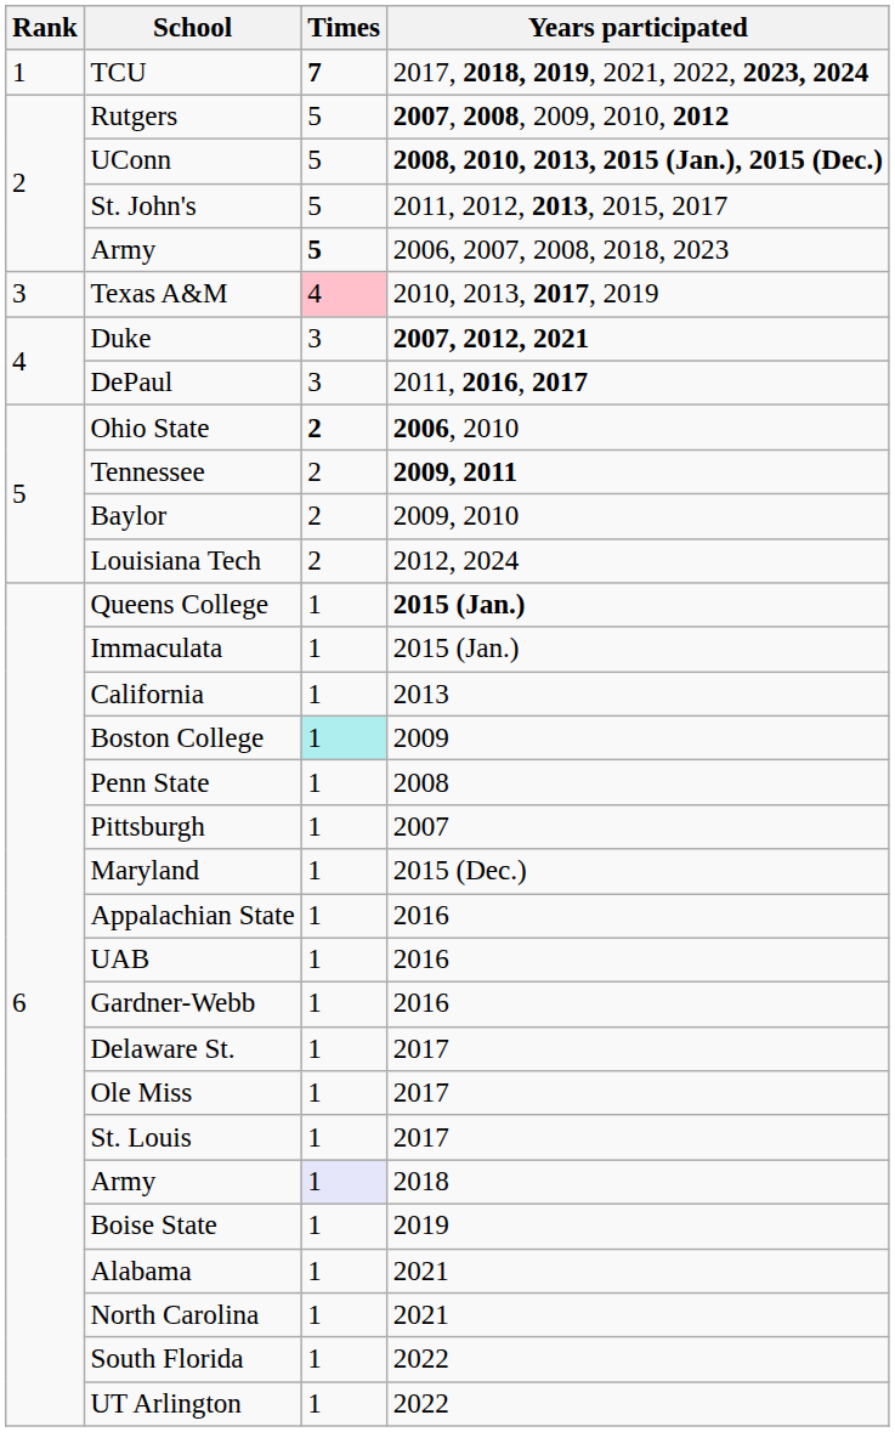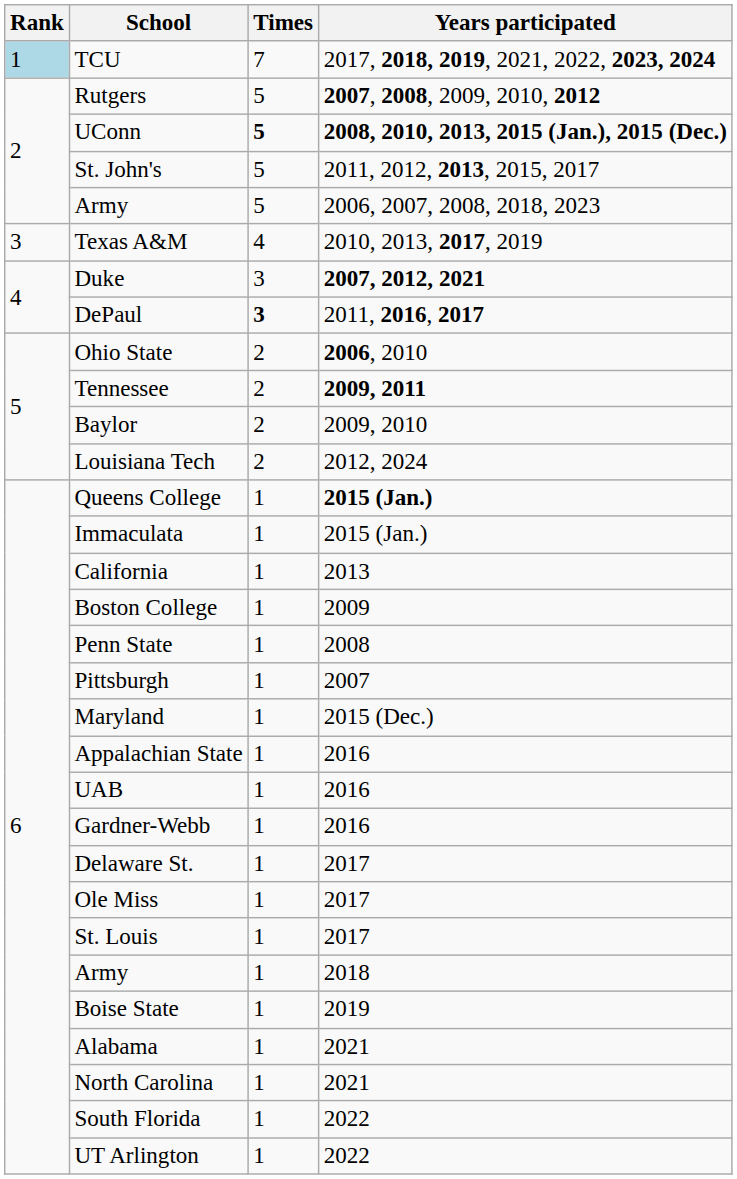TCU | Rank: no background -> lightblue background
TCU | Times: bold -> normal
UConn | Times: normal -> bold
Army / 2006, 2007, 2008, 2018, 2023 | Times: bold -> normal
Texas A&M | Times: pink background -> no background
DePaul | Times: normal -> bold
Ohio State | Times: bold -> normal
Boston College | Times: paleturquoise background -> no background
Army / 2018 | Times: lavender background -> no background
